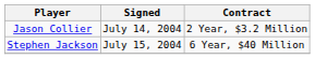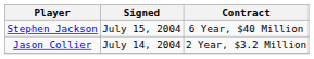rows swapped: Jason Collier <-> Stephen Jackson
